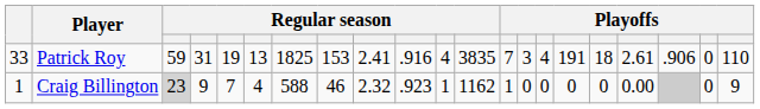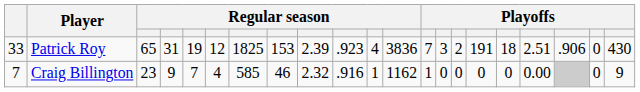Patrick Roy | column 3: 59 -> 65
Patrick Roy | column 6: 13 -> 12
Patrick Roy | column 9: 2.41 -> 2.39
Patrick Roy | column 10: .916 -> .923
Patrick Roy | column 12: 3835 -> 3836
Patrick Roy | column 15: 4 -> 2
Patrick Roy | column 18: 2.61 -> 2.51
Patrick Roy | column 21: 110 -> 430
Craig Billington | column 1: 1 -> 7
Craig Billington | column 3: lightgrey background -> no background
Craig Billington | column 7: 588 -> 585
Craig Billington | column 10: .923 -> .916
